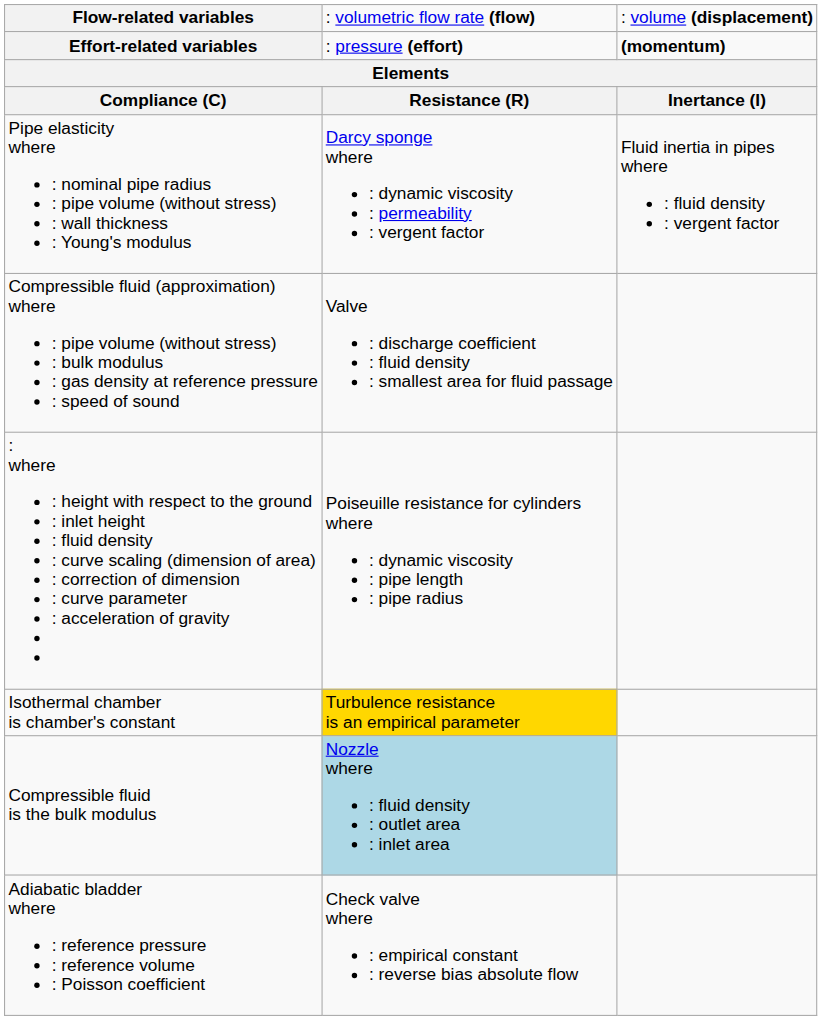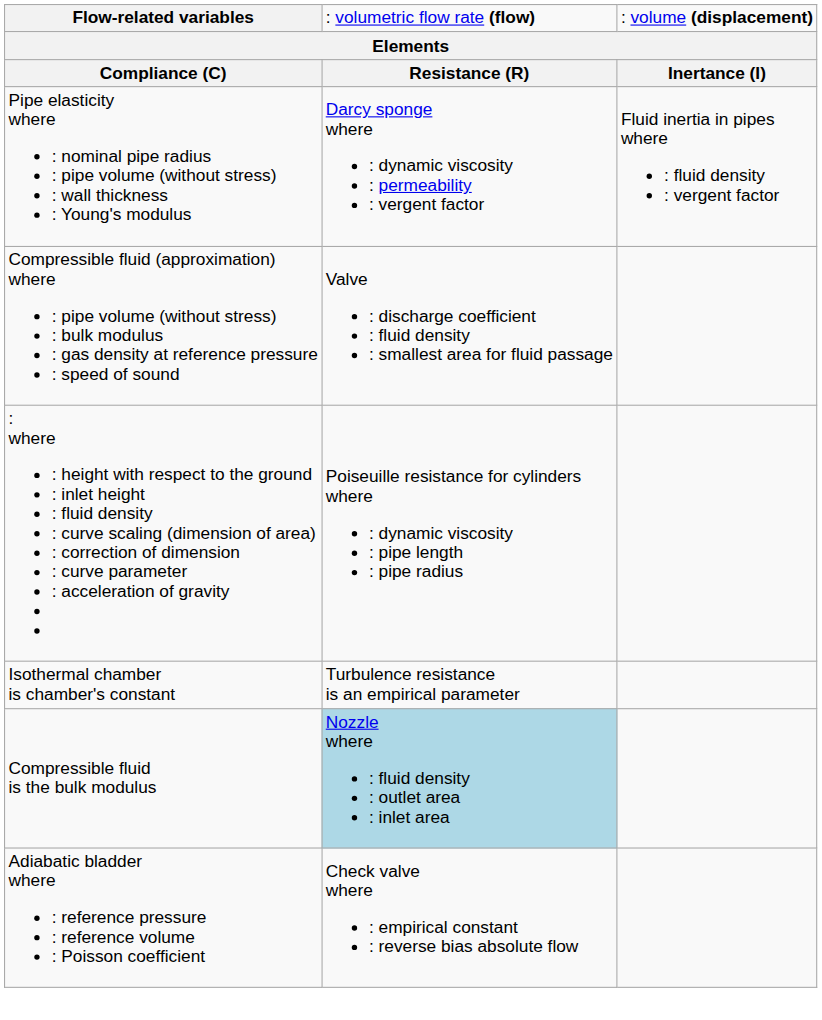- row: Effort-related variables | : pressure (effort) | (momentum)
Isothermal chamber is chamber's constant | column 2: gold background -> no background
